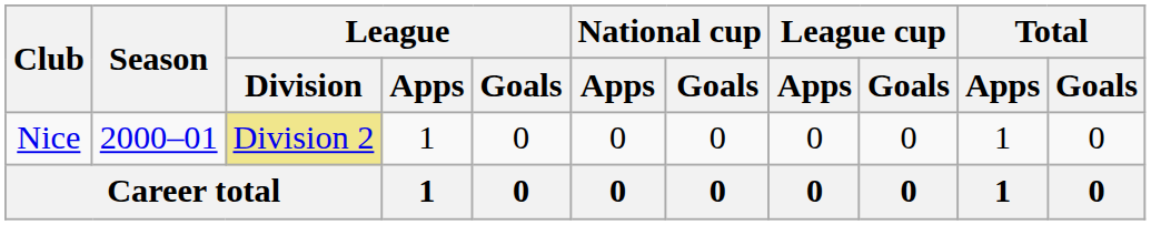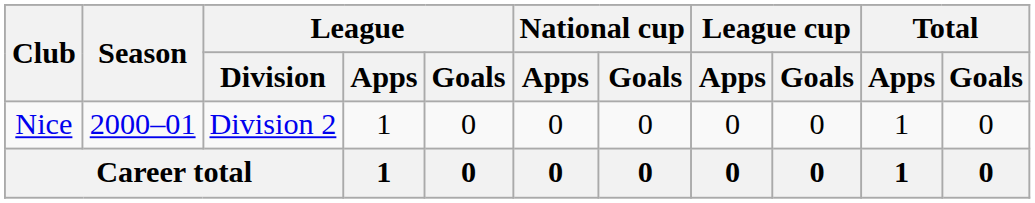Nice | League / Division: khaki background -> no background
